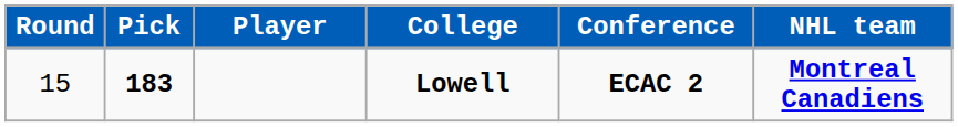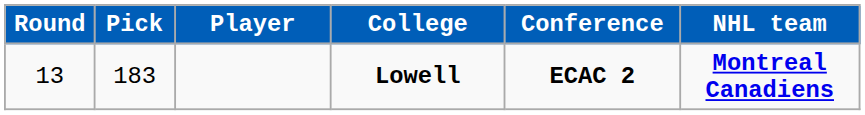Lowell | Round: 15 -> 13
Lowell | Pick: bold -> normal
